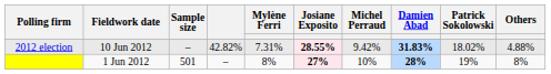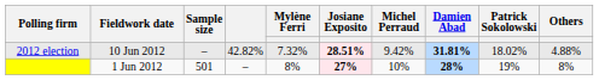2012 election | Mylène Ferri: 7.31% -> 7.32%
2012 election | Josiane Exposito: 28.55% -> 28.51%
2012 election | Damien Abad: 31.83% -> 31.81%
